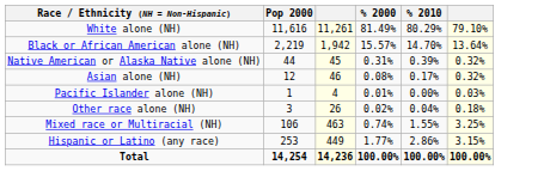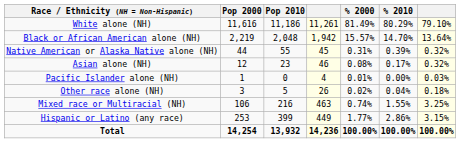+ column: Pop 2010 | 11,186 | 2,048 | 55 | 23 | 0 | 5 | 216 | 399 | 13,932
